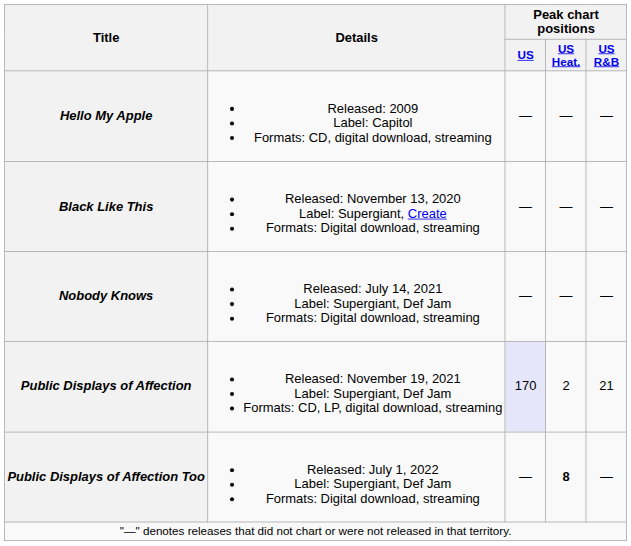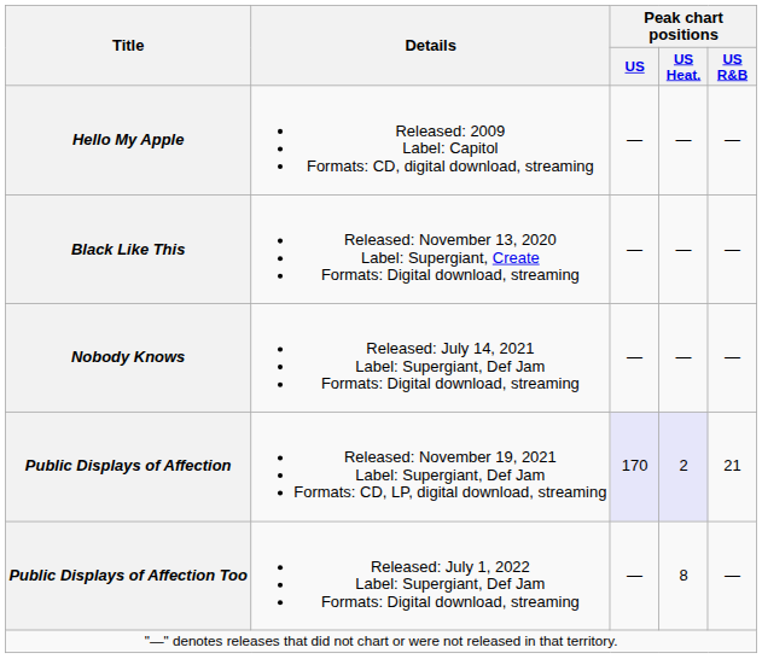Public Displays of Affection | Peak chart positions / US Heat.: no background -> lavender background
Public Displays of Affection Too | Peak chart positions / US Heat.: bold -> normal
